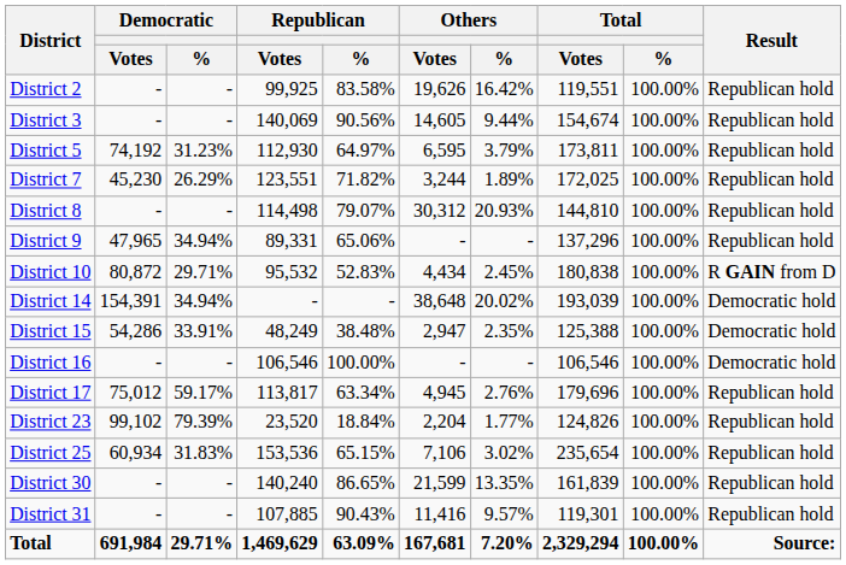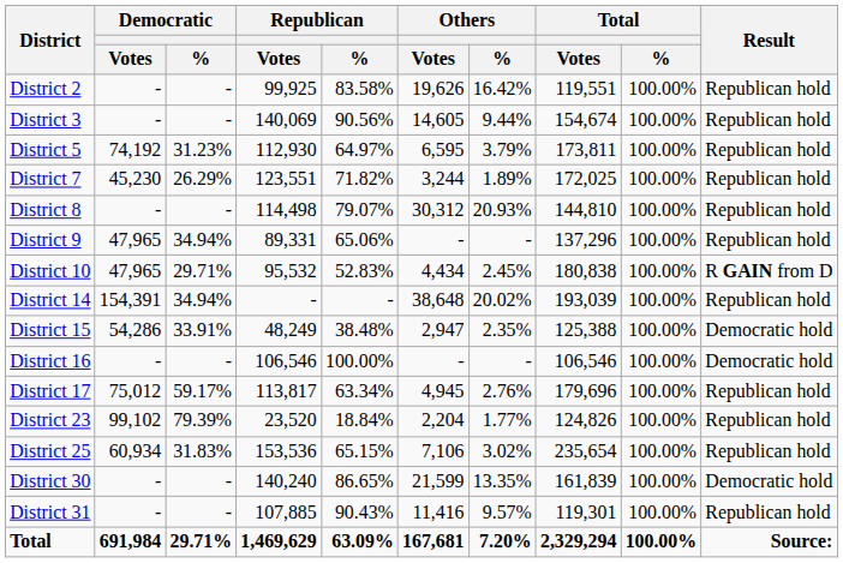District 10 | Democratic / Votes: 80,872 -> 47,965
District 14 | Result: Democratic hold -> Republican hold
District 30 | Result: Republican hold -> Democratic hold
